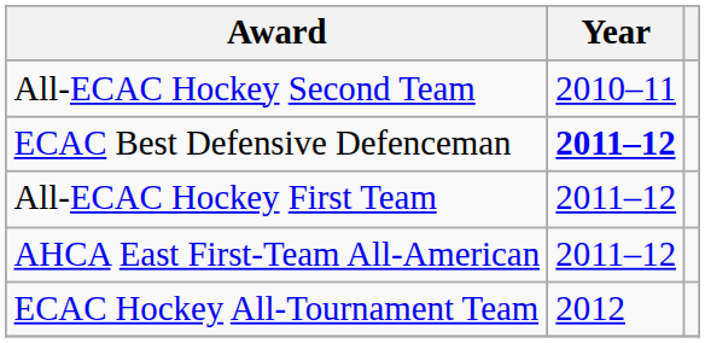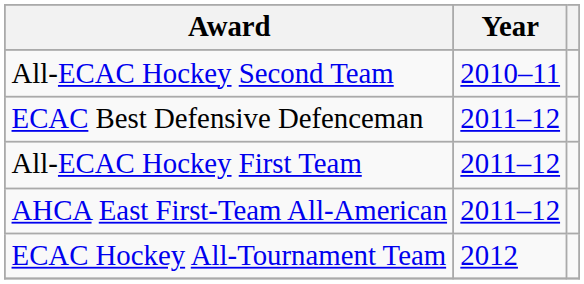ECAC Best Defensive Defenceman | Year: bold -> normal
